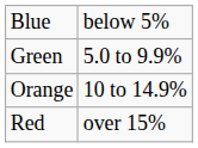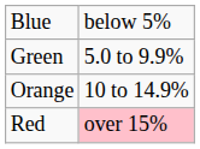Red | column 2: no background -> pink background
